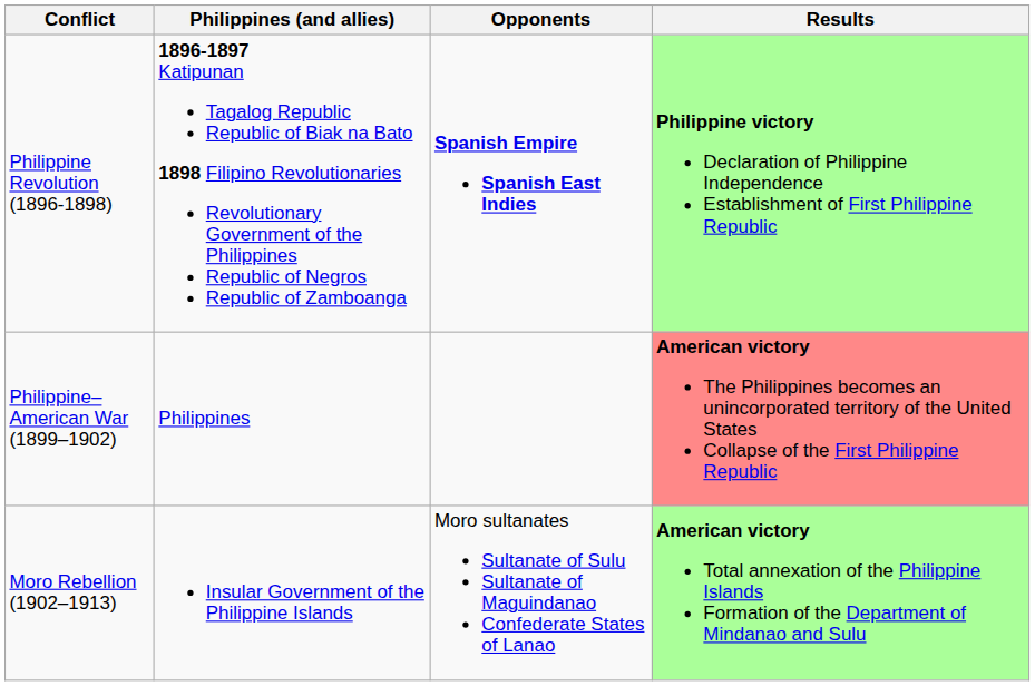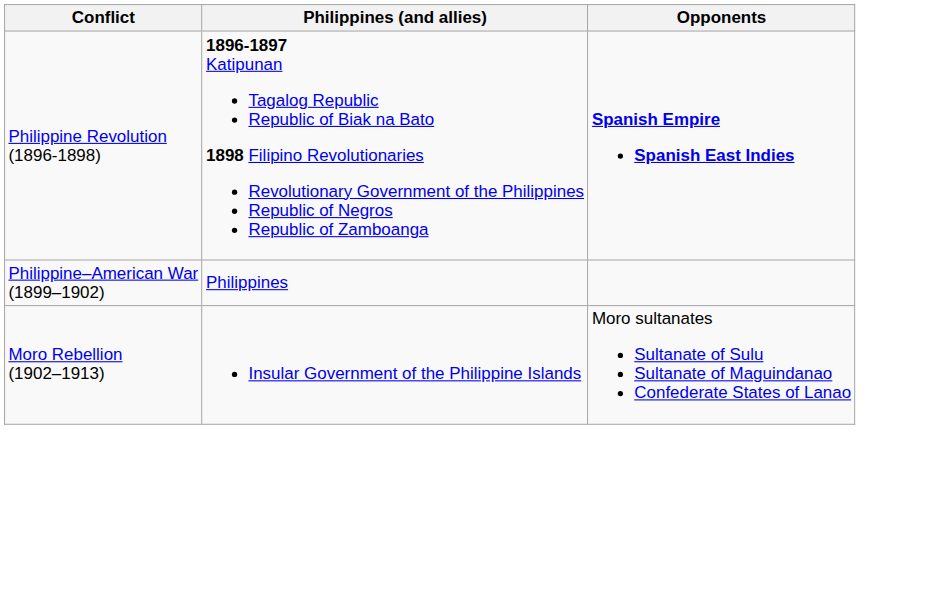- column: Results | Philippine victory Declaration of Philippine Independence Establishment of First Philippine Republic | American victory The Philippines becomes an unincorporated territory of the United States Collapse of the First Philippine Republic | American victory Total annexation of the Philippine Islands Formation of the Department of Mindanao and Sulu
